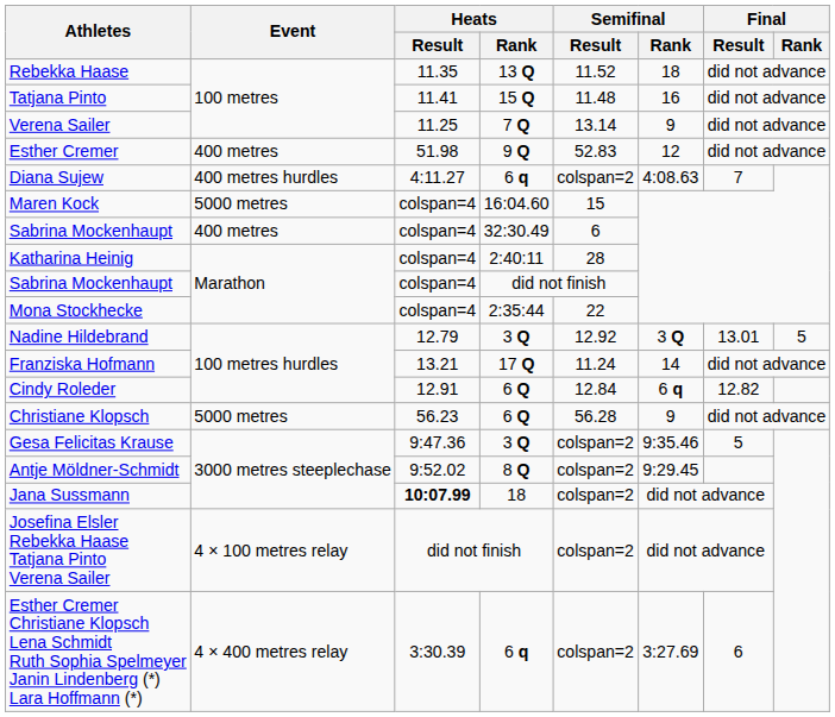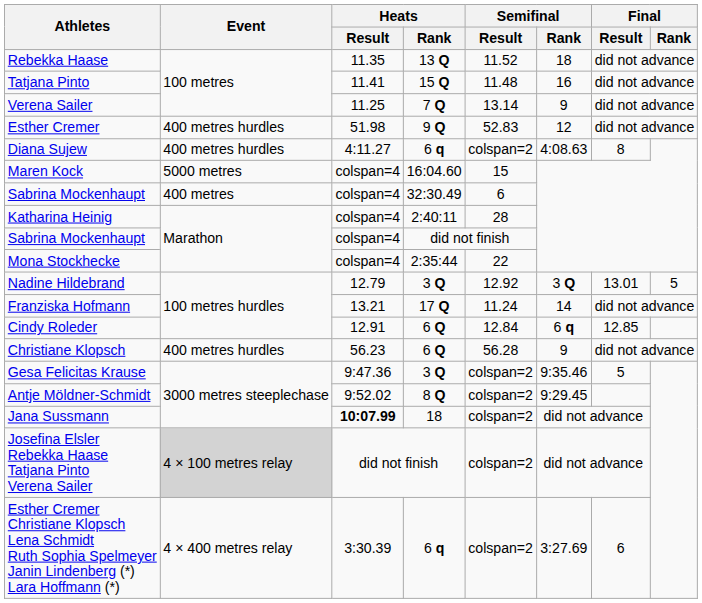Esther Cremer | Event: 400 metres -> 400 metres hurdles
Diana Sujew | Final / Result: 7 -> 8
Cindy Roleder | Final / Result: 12.82 -> 12.85
Christiane Klopsch | Event: 5000 metres -> 400 metres hurdles
Josefina Elsler Rebekka Haase Tatjana Pinto Verena Sailer | Event: no background -> lightgrey background
